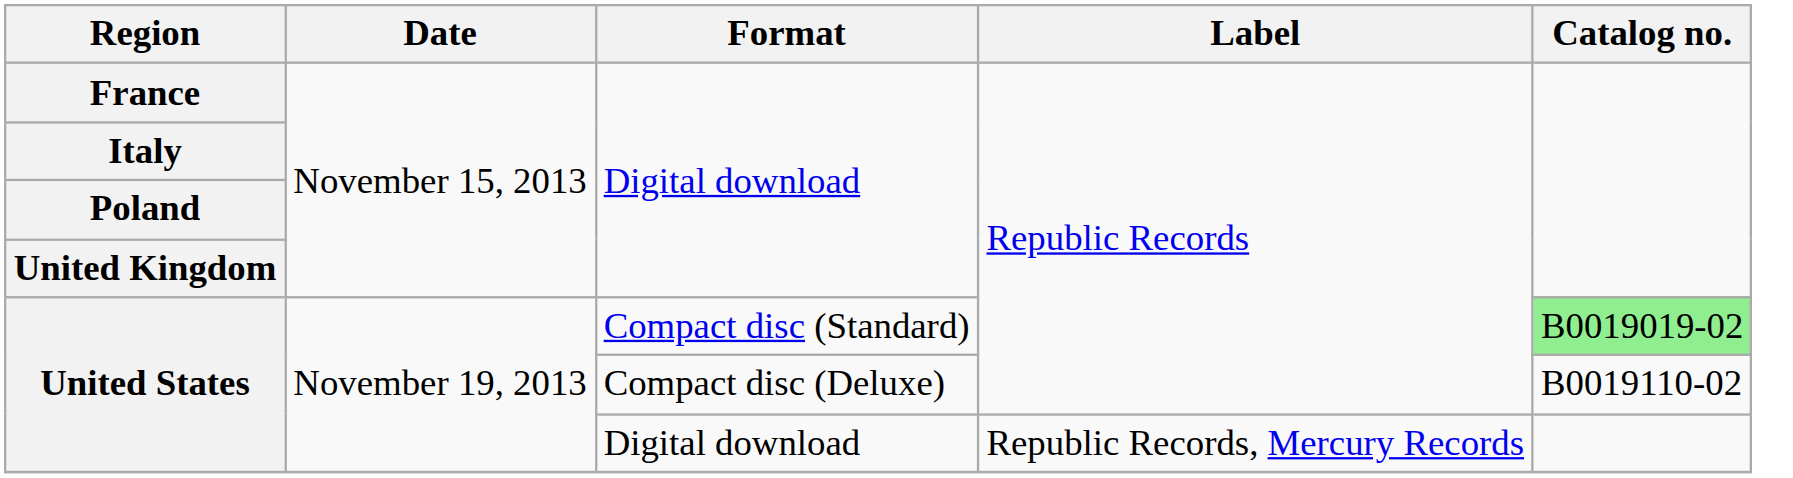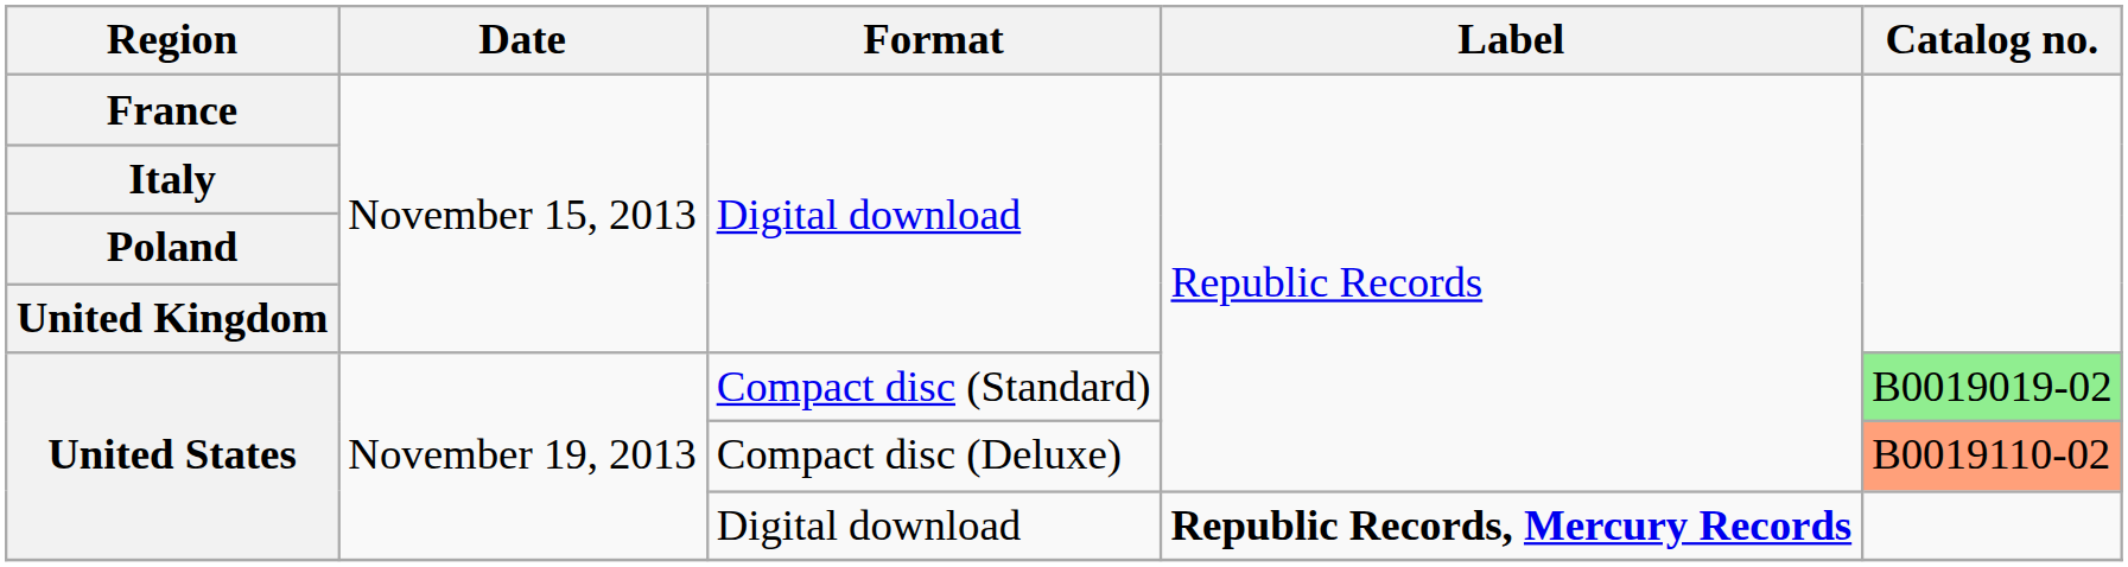Compact disc (Deluxe) | Catalog no.: no background -> lightsalmon background
United States / Digital download | Label: normal -> bold
